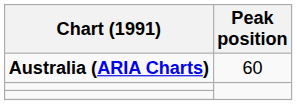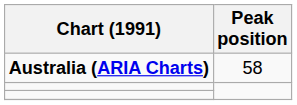row 2 | Peak position: 60 -> 58
